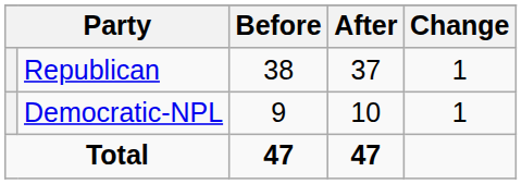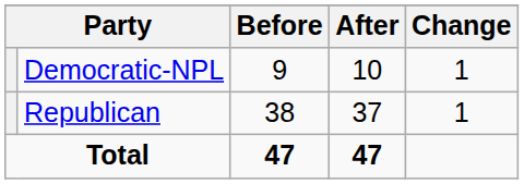rows swapped: Republican <-> Democratic-NPL
